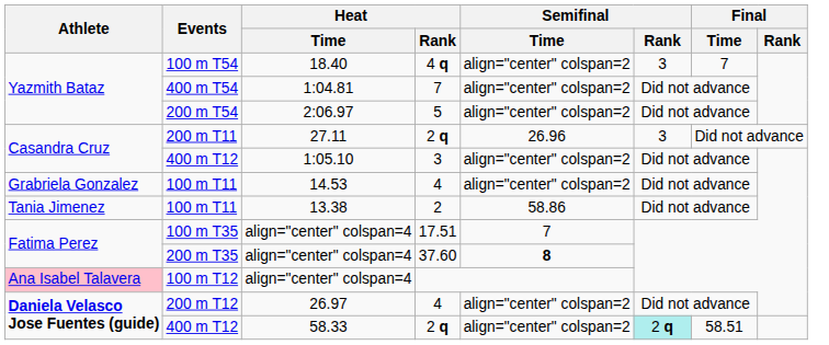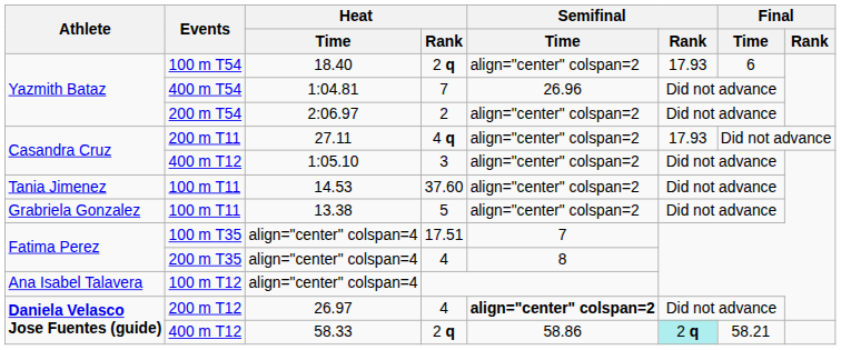100 m T54 | Heat / Rank: 4 q -> 2 q
100 m T54 | Semifinal / Rank: 3 -> 17.93
100 m T54 | Final / Time: 7 -> 6
400 m T54 | Semifinal / Time: align="center" colspan=2 -> 26.96
200 m T54 | Heat / Rank: 5 -> 2
200 m T11 | Heat / Rank: 2 q -> 4 q
200 m T11 | Semifinal / Time: 26.96 -> align="center" colspan=2
200 m T11 | Semifinal / Rank: 3 -> 17.93
100 m T11 / 14.53 | Athlete: Grabriela Gonzalez -> Tania Jimenez
100 m T11 / 14.53 | Heat / Rank: 4 -> 37.60
100 m T11 / 13.38 | Athlete: Tania Jimenez -> Grabriela Gonzalez
100 m T11 / 13.38 | Heat / Rank: 2 -> 5
100 m T11 / 13.38 | Semifinal / Time: 58.86 -> align="center" colspan=2
200 m T35 | Heat / Rank: 37.60 -> 4
200 m T35 | Semifinal / Time: bold -> normal
100 m T12 | Athlete: pink background -> no background
200 m T12 | Semifinal / Time: normal -> bold
400 m T12 / 58.33 | Semifinal / Time: align="center" colspan=2 -> 58.86
400 m T12 / 58.33 | Final / Time: 58.51 -> 58.21
